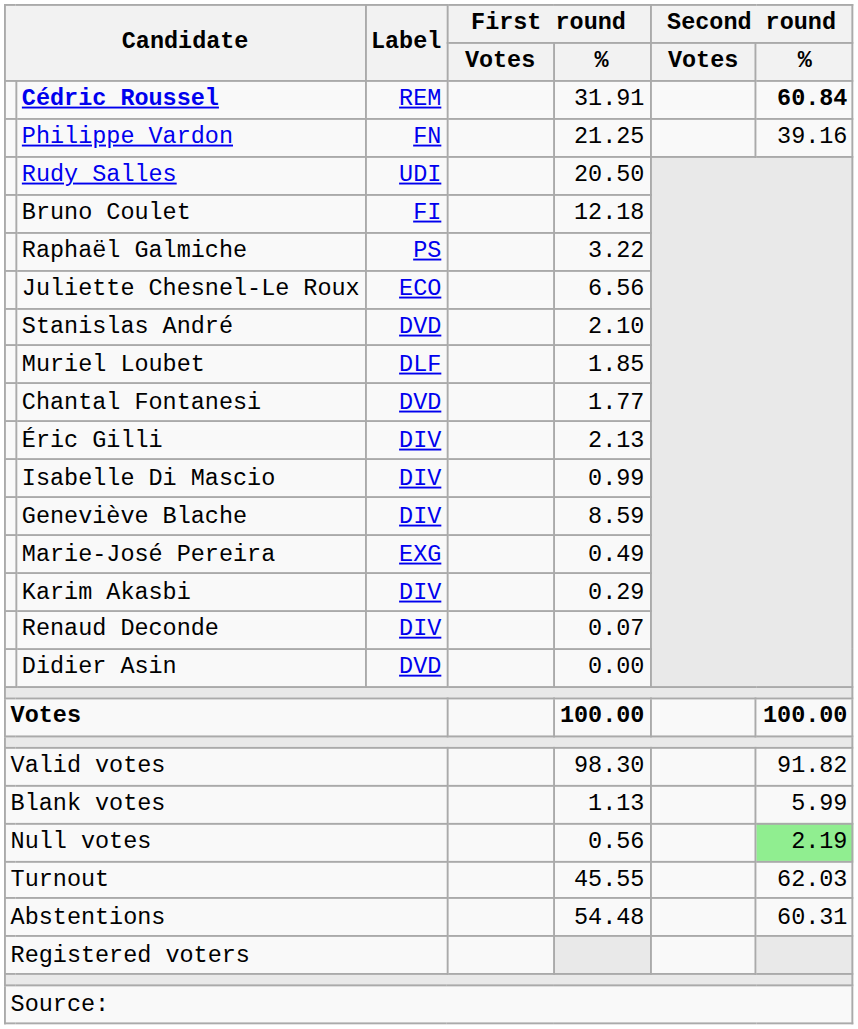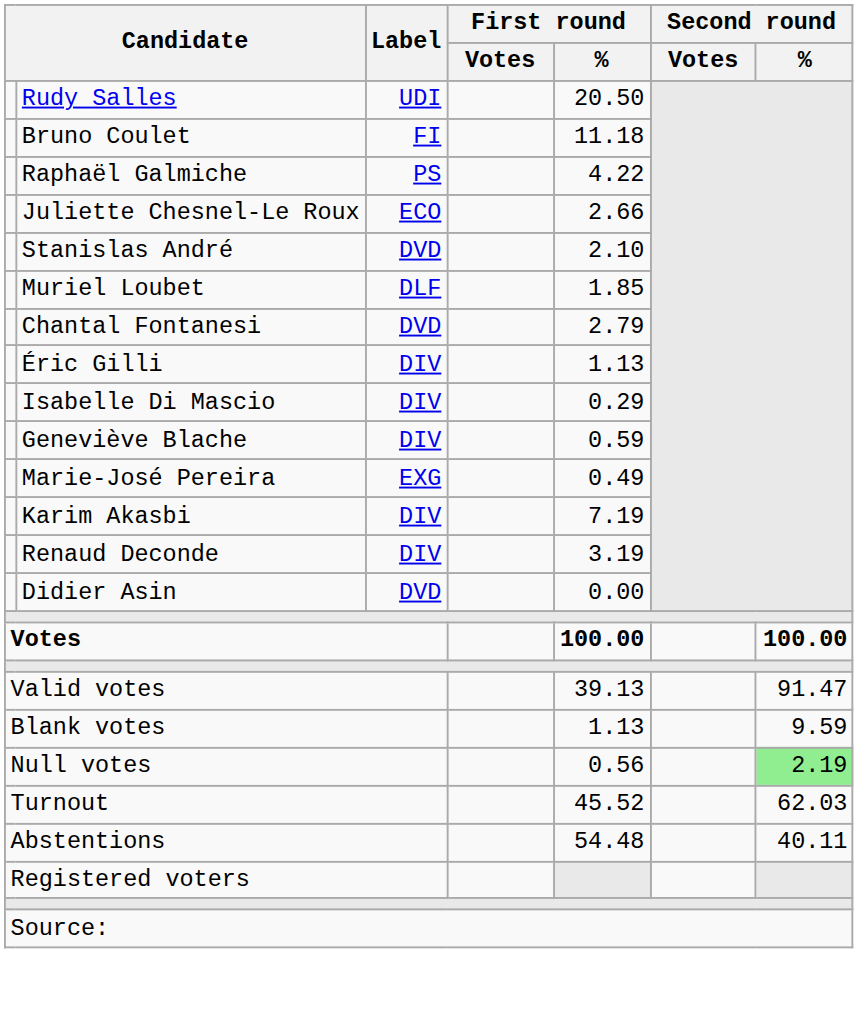- row: Cédric Roussel | REM | 31.91 | 60.84
- row: Philippe Vardon | FN | 21.25 | 39.16
Bruno Coulet | First round / %: 12.18 -> 11.18
Raphaël Galmiche | First round / %: 3.22 -> 4.22
Juliette Chesnel-Le Roux | First round / %: 6.56 -> 2.66
Chantal Fontanesi | First round / %: 1.77 -> 2.79
Éric Gilli | First round / %: 2.13 -> 1.13
Isabelle Di Mascio | First round / %: 0.99 -> 0.29
Geneviève Blache | First round / %: 8.59 -> 0.59
Karim Akasbi | First round / %: 0.29 -> 7.19
Renaud Deconde | First round / %: 0.07 -> 3.19
Valid votes | First round / %: 98.30 -> 39.13
Valid votes | Second round / %: 91.82 -> 91.47
Blank votes | Second round / %: 5.99 -> 9.59
Turnout | First round / %: 45.55 -> 45.52
Abstentions | Second round / %: 60.31 -> 40.11
